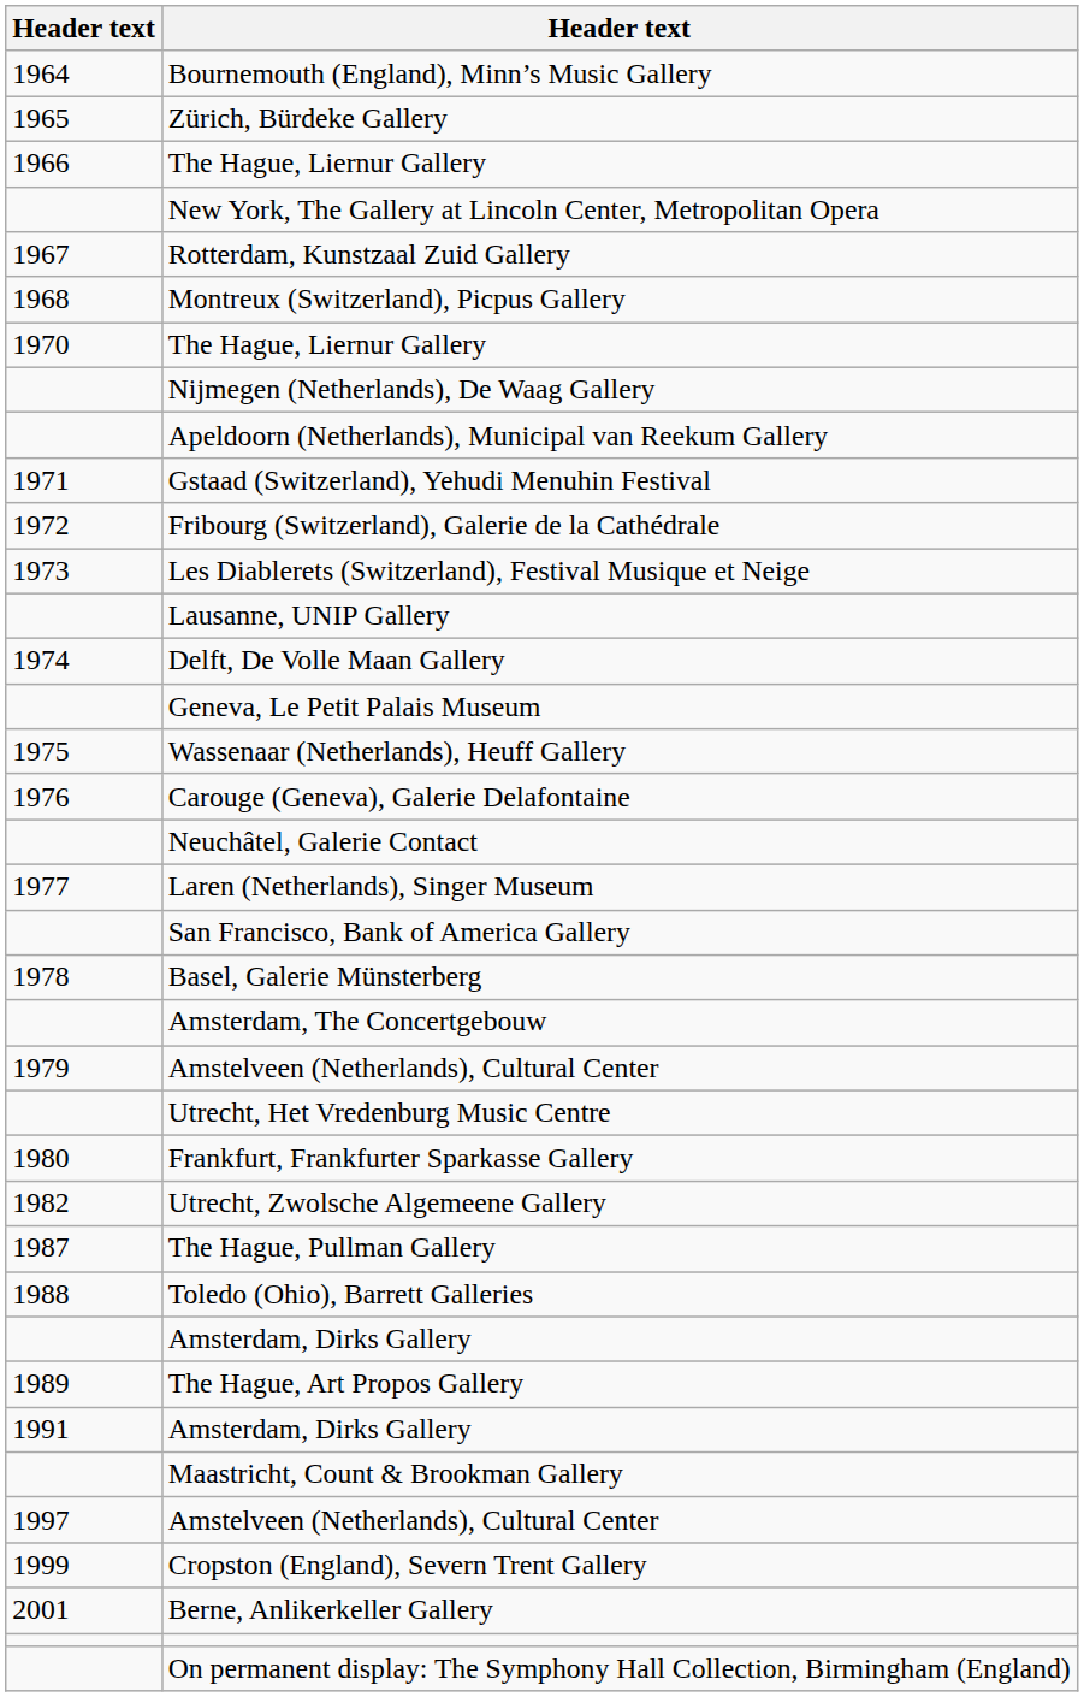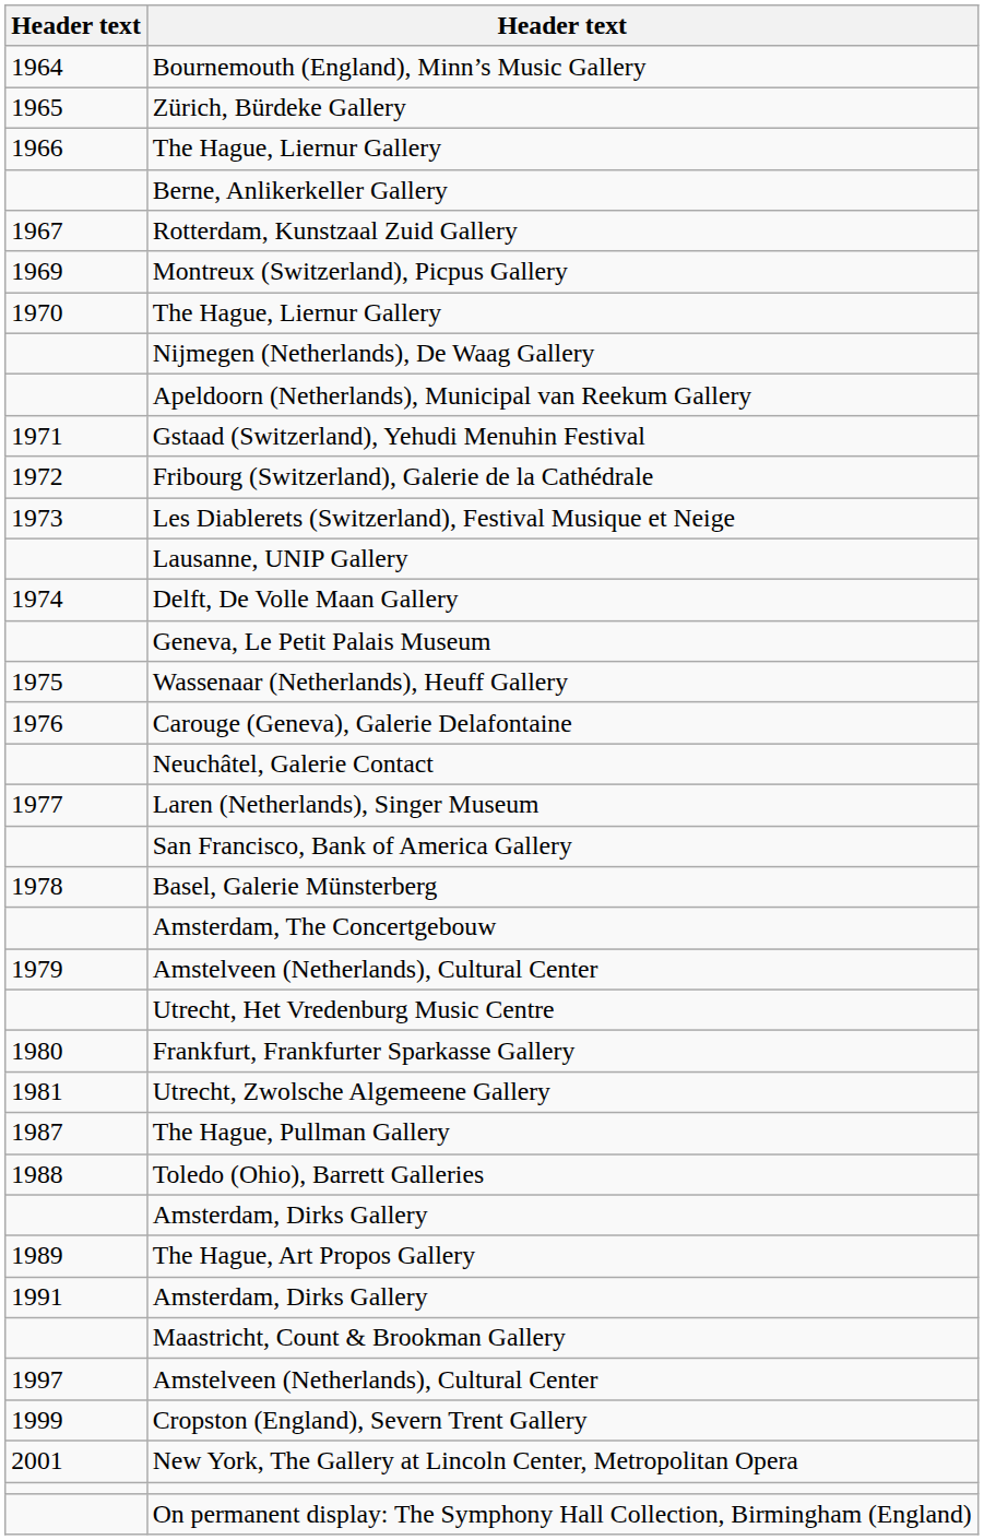row 5 | column 2: New York, The Gallery at Lincoln Center, Metropolitan Opera -> Berne, Anlikerkeller Gallery
row 7 | column 1: 1968 -> 1969
row 27 | column 1: 1982 -> 1981
row 36 | column 2: Berne, Anlikerkeller Gallery -> New York, The Gallery at Lincoln Center, Metropolitan Opera
